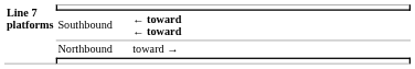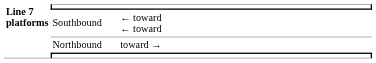Southbound | column 3: bold -> normal
